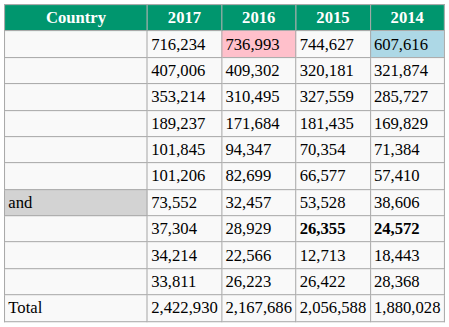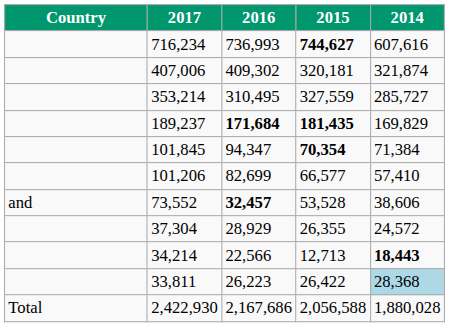716,234 | 2016: pink background -> no background
716,234 | 2015: normal -> bold
716,234 | 2014: lightblue background -> no background
189,237 | 2016: normal -> bold
189,237 | 2015: normal -> bold
101,845 | 2015: normal -> bold
73,552 | Country: lightgrey background -> no background
73,552 | 2016: normal -> bold
37,304 | 2015: bold -> normal
37,304 | 2014: bold -> normal
34,214 | 2014: normal -> bold
33,811 | 2014: no background -> lightblue background
